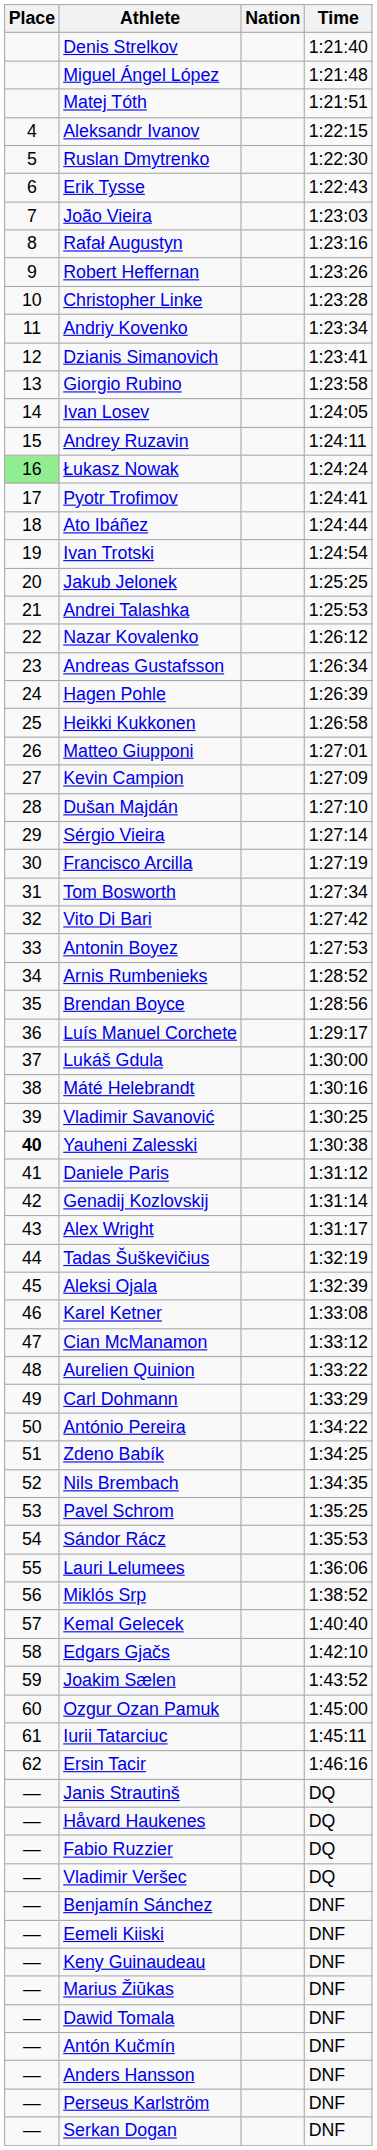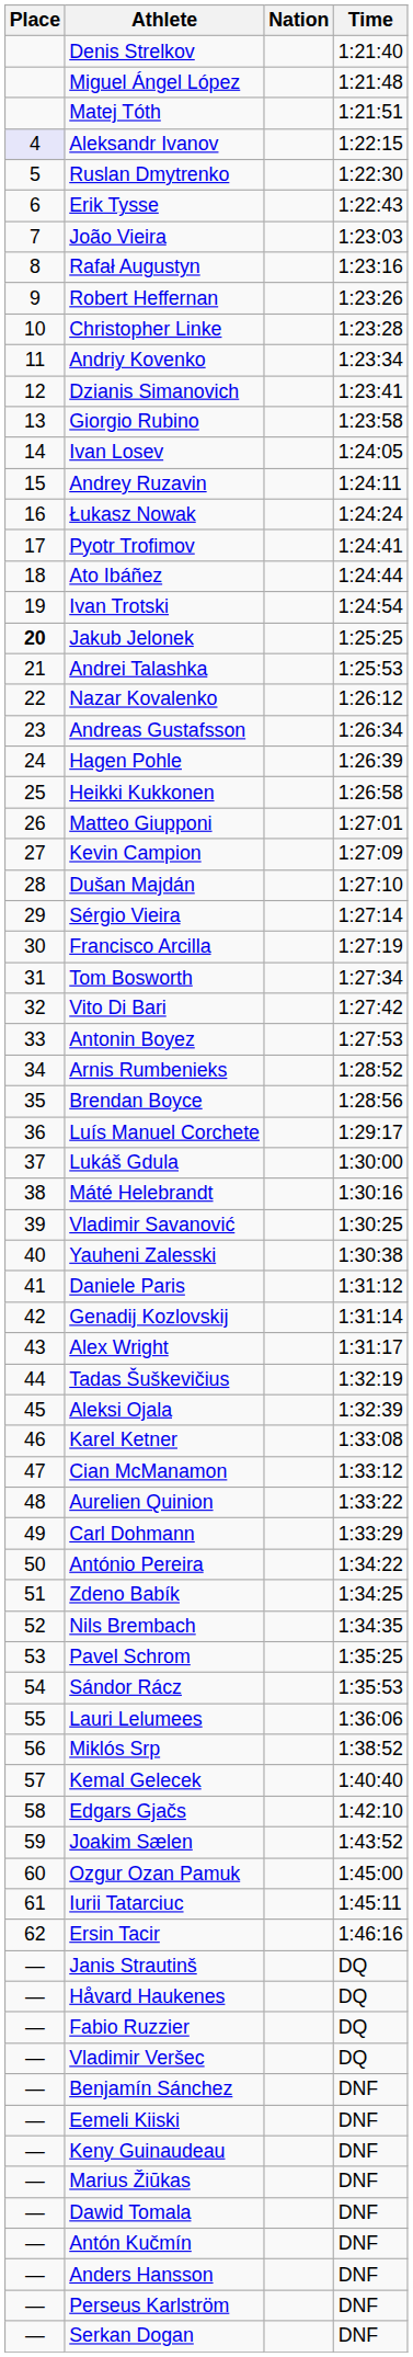Aleksandr Ivanov | Place: no background -> lavender background
Łukasz Nowak | Place: lightgreen background -> no background
Jakub Jelonek | Place: normal -> bold
Yauheni Zalesski | Place: bold -> normal
